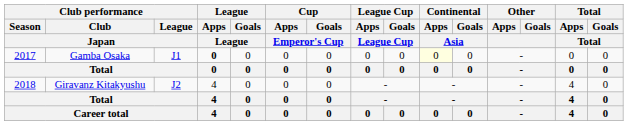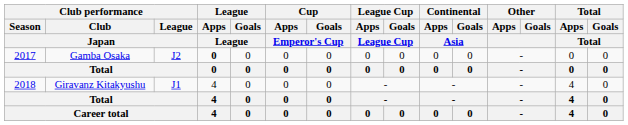Gamba Osaka | Club performance / League / Japan: J1 -> J2
Gamba Osaka | Continental / Apps / Asia: lightyellow background -> no background
Giravanz Kitakyushu | Club performance / League / Japan: J2 -> J1
